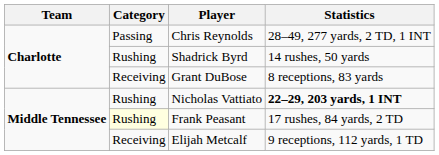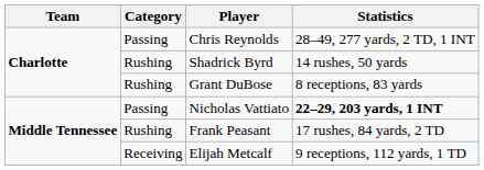Grant DuBose | Category: Receiving -> Rushing
Nicholas Vattiato | Category: Rushing -> Passing
Frank Peasant | Category: lightyellow background -> no background
